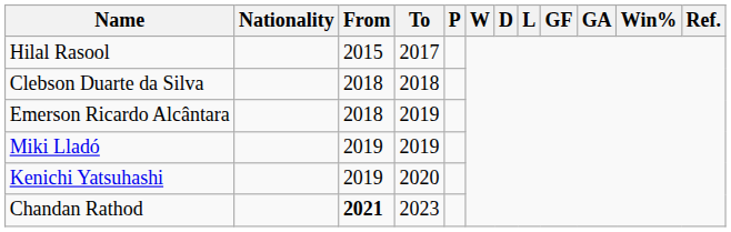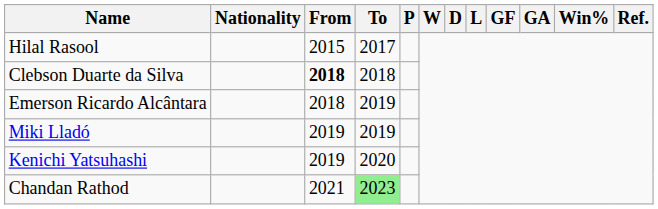Clebson Duarte da Silva | From: normal -> bold
Chandan Rathod | From: bold -> normal
Chandan Rathod | To: no background -> lightgreen background
